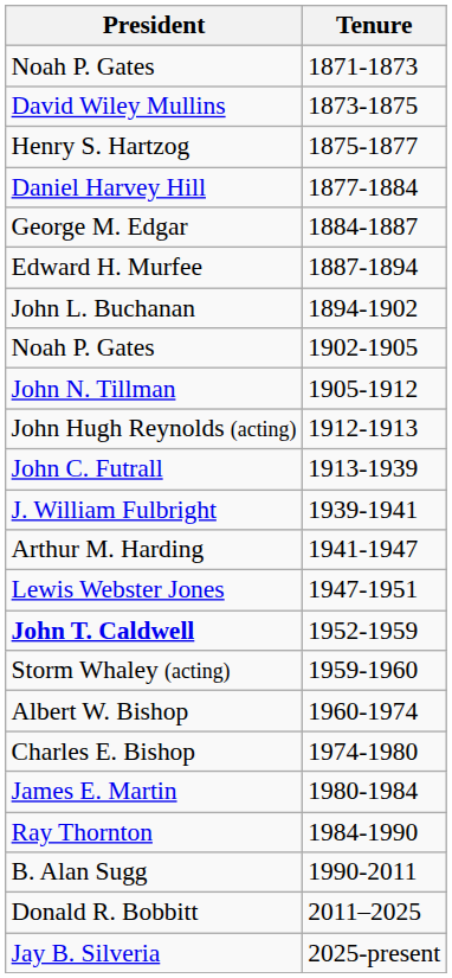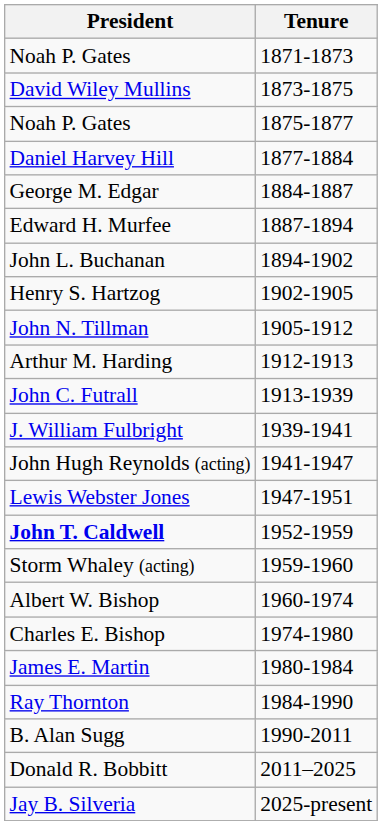row 4 | President: Henry S. Hartzog -> Noah P. Gates
row 9 | President: Noah P. Gates -> Henry S. Hartzog
row 11 | President: John Hugh Reynolds (acting) -> Arthur M. Harding
row 14 | President: Arthur M. Harding -> John Hugh Reynolds (acting)
